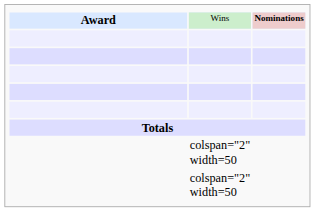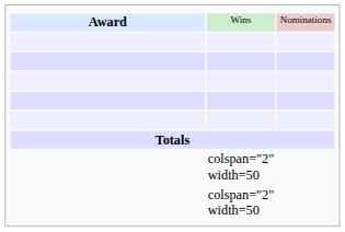Wins | column 3: bold -> normal
